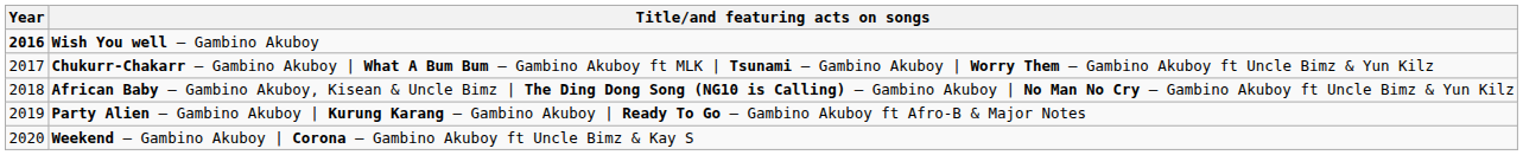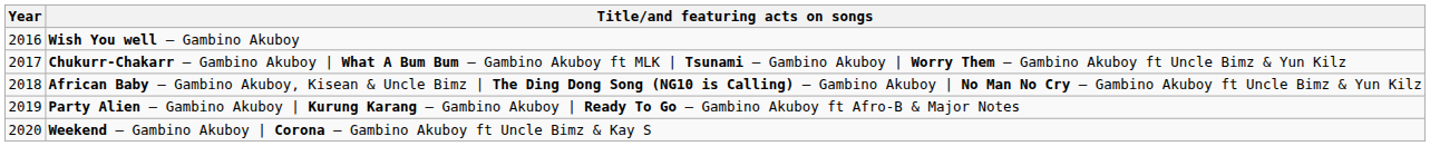Wish You well – Gambino Akuboy | Year: bold -> normal
